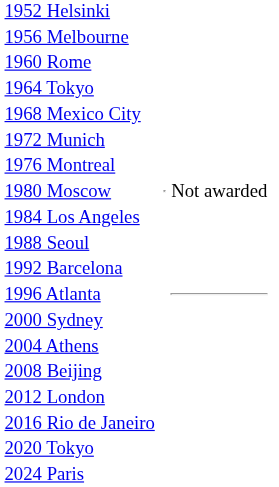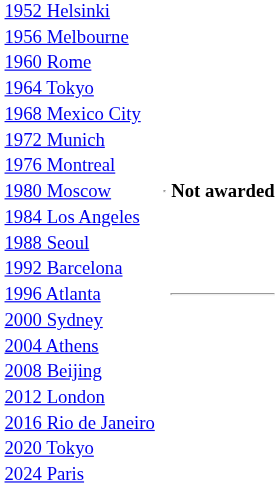1980 Moscow | column 2: normal -> bold
